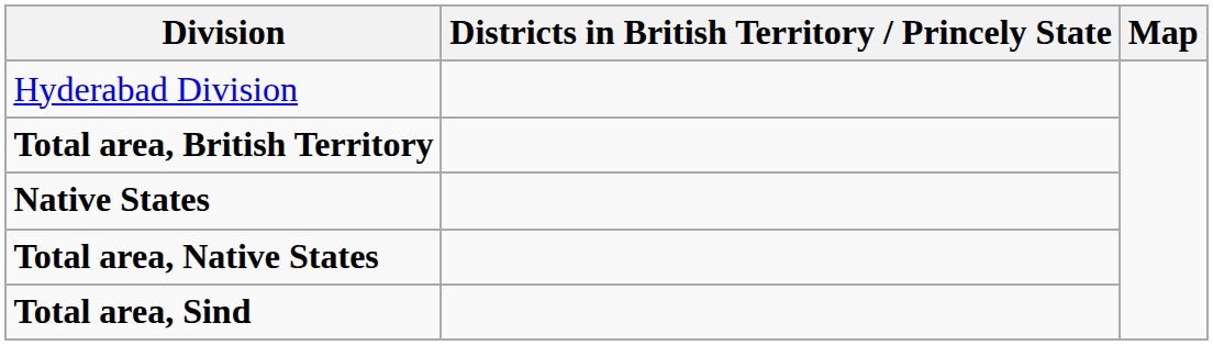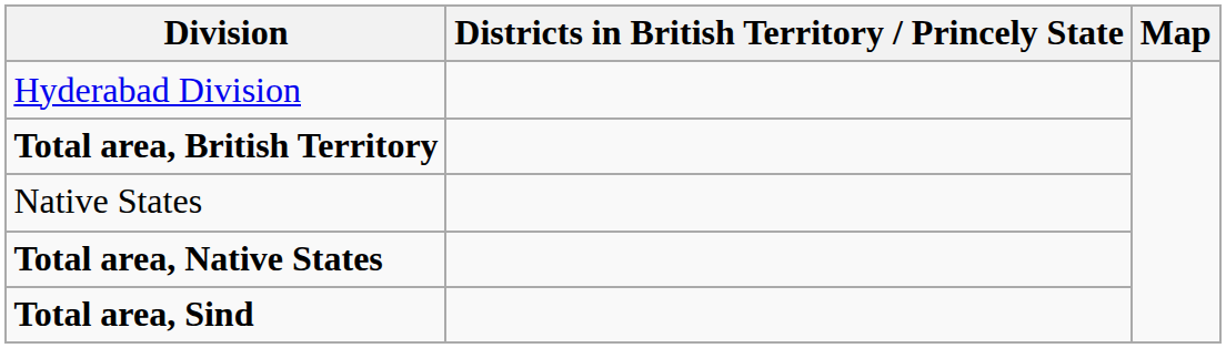Native States | Division: bold -> normal
